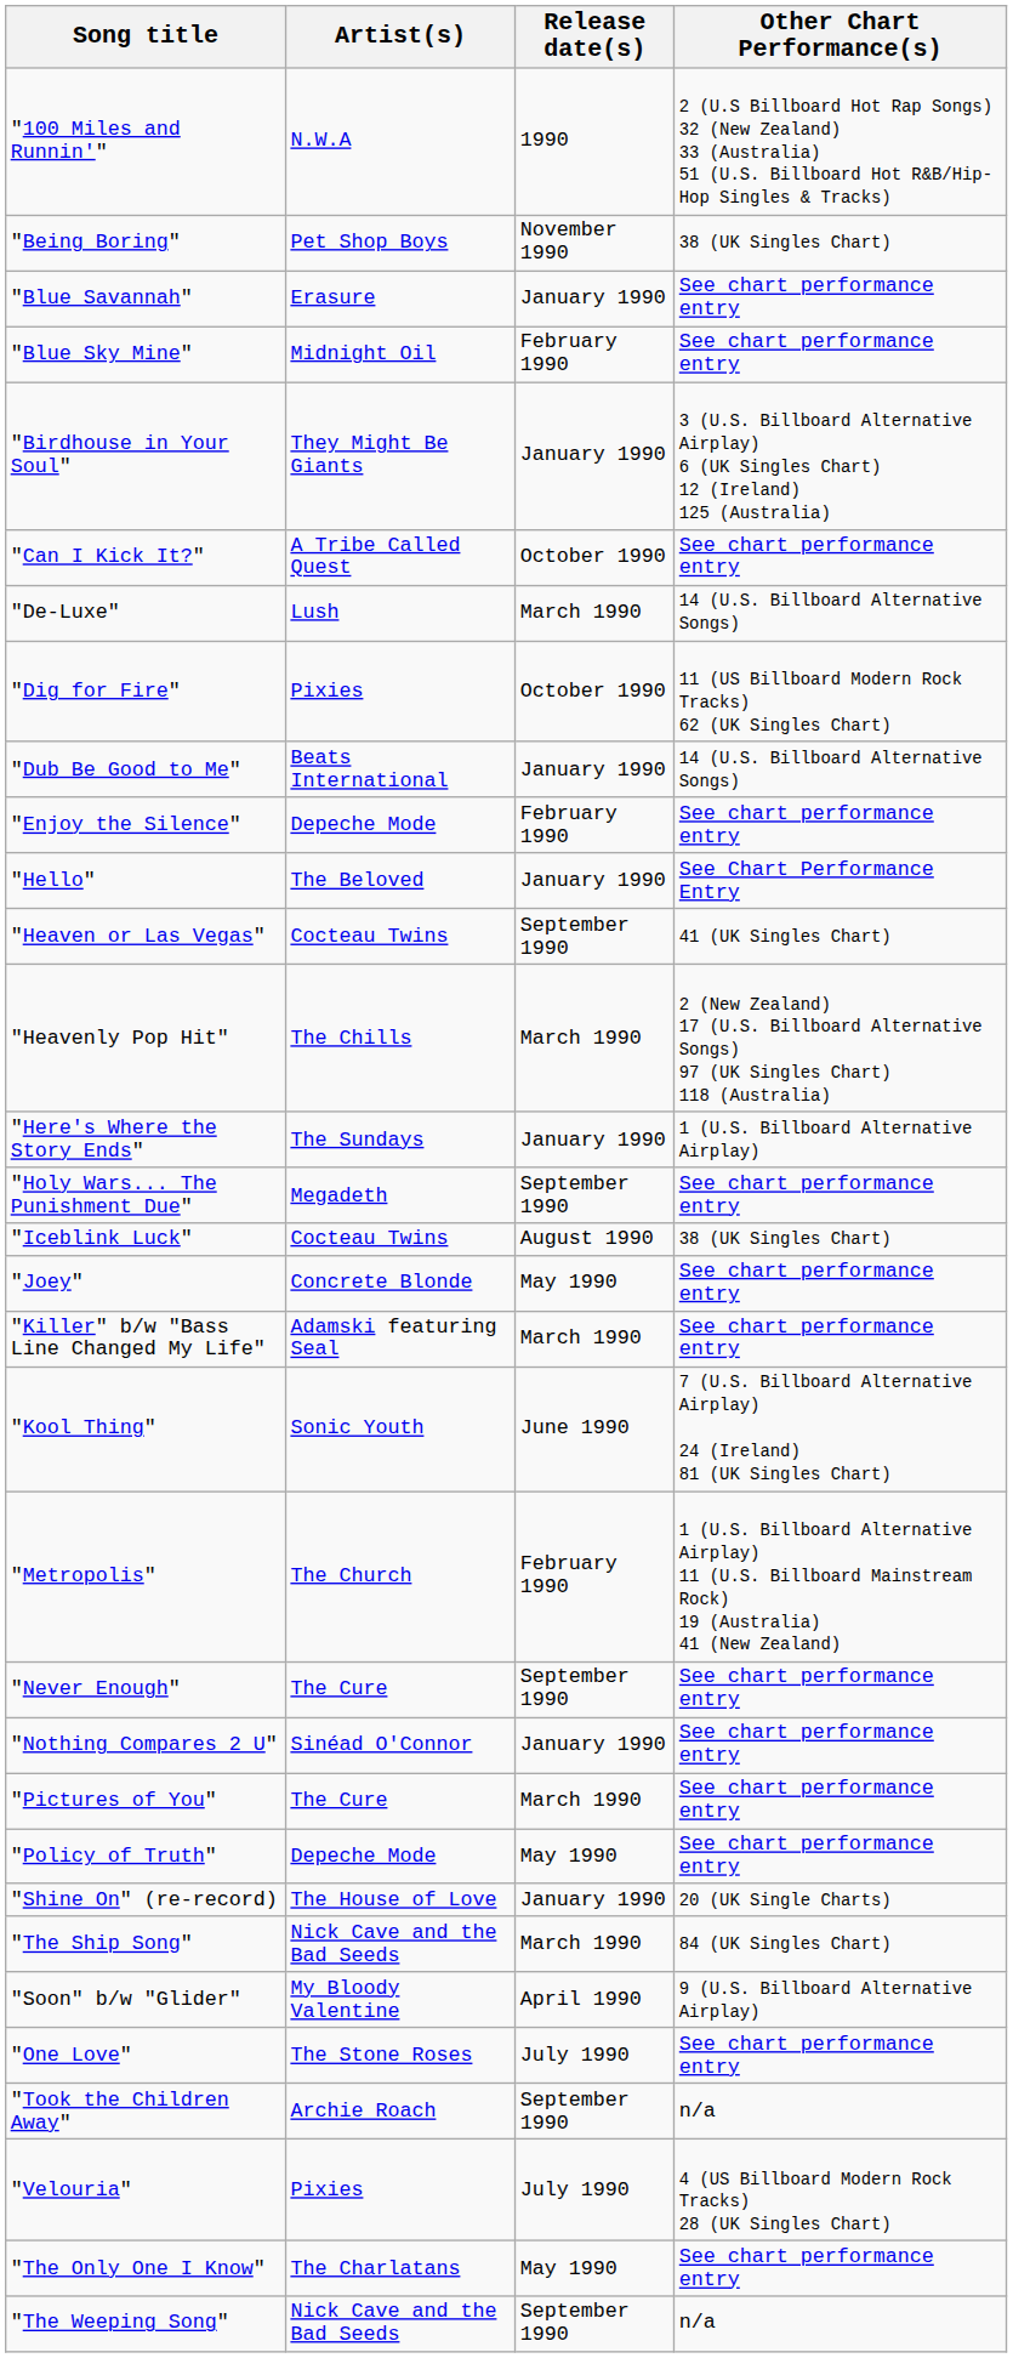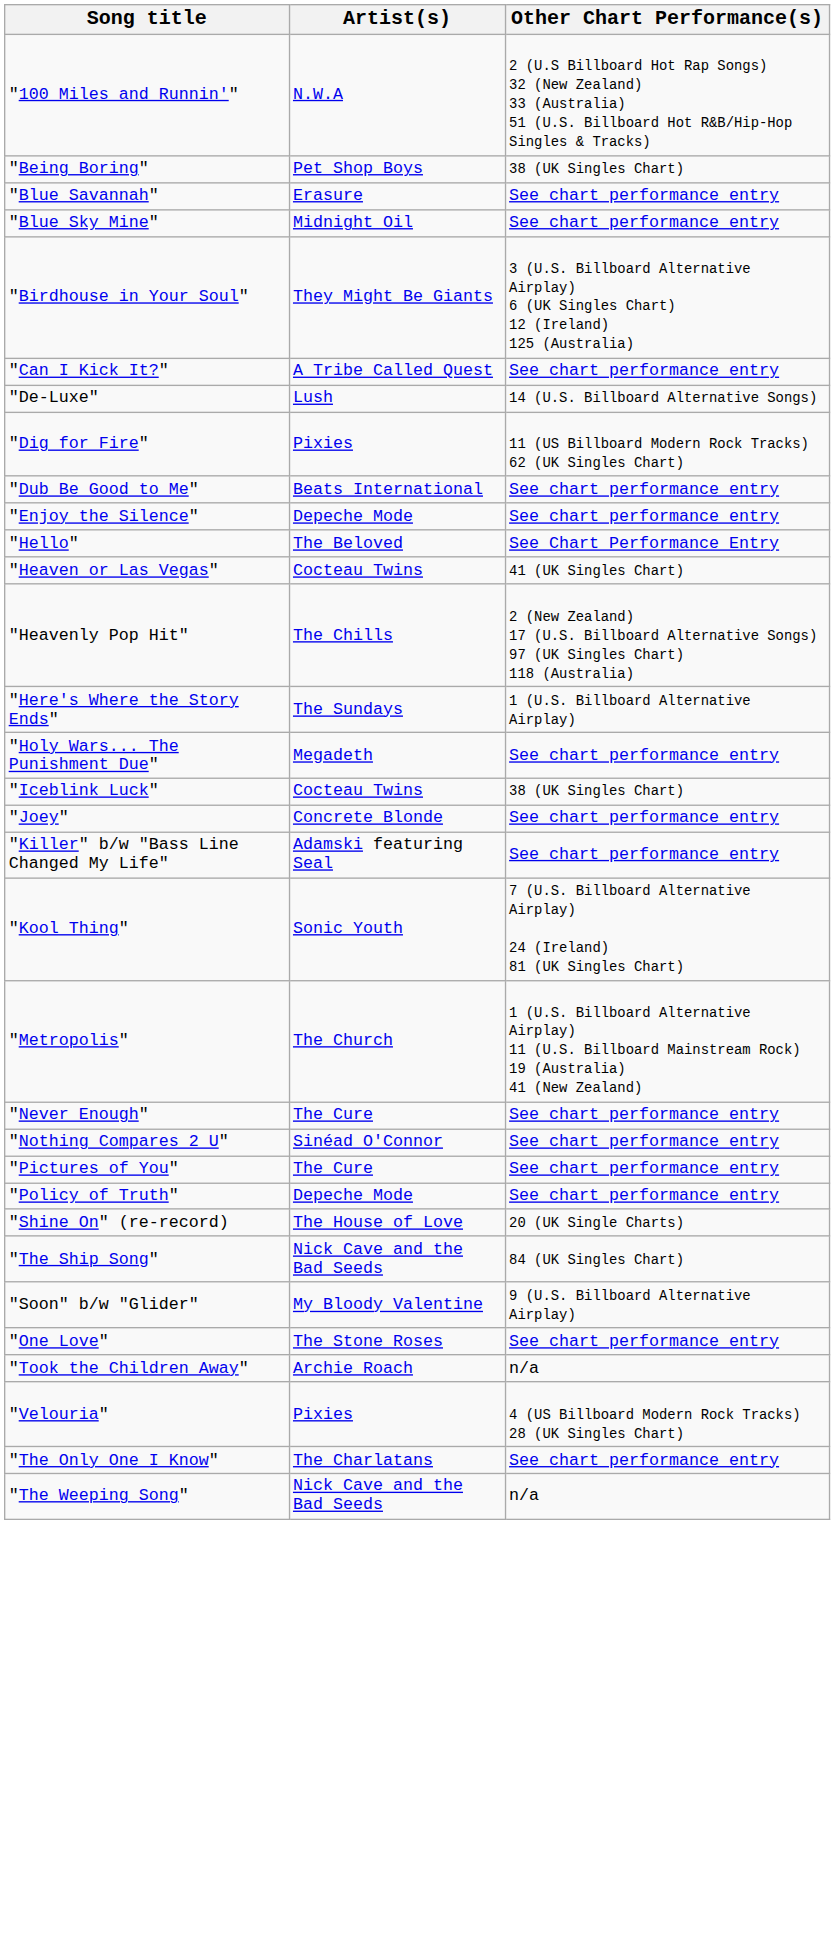- column: Release date(s) | 1990 | November 1990 | January 1990 | February 1990 | January 1990 | October 1990 | March 1990 | October 1990 | January 1990 | February 1990 | January 1990 | September 1990 | March 1990 | January 1990 | September 1990 | August 1990 | May 1990 | March 1990 | June 1990 | February 1990 | September 1990 | January 1990 | March 1990 | May 1990 | January 1990 | March 1990 | April 1990 | July 1990 | September 1990 | July 1990 | May 1990 | September 1990
"Dub Be Good to Me" | Other Chart Performance(s): 14 (U.S. Billboard Alternative Songs) -> See chart performance entry
